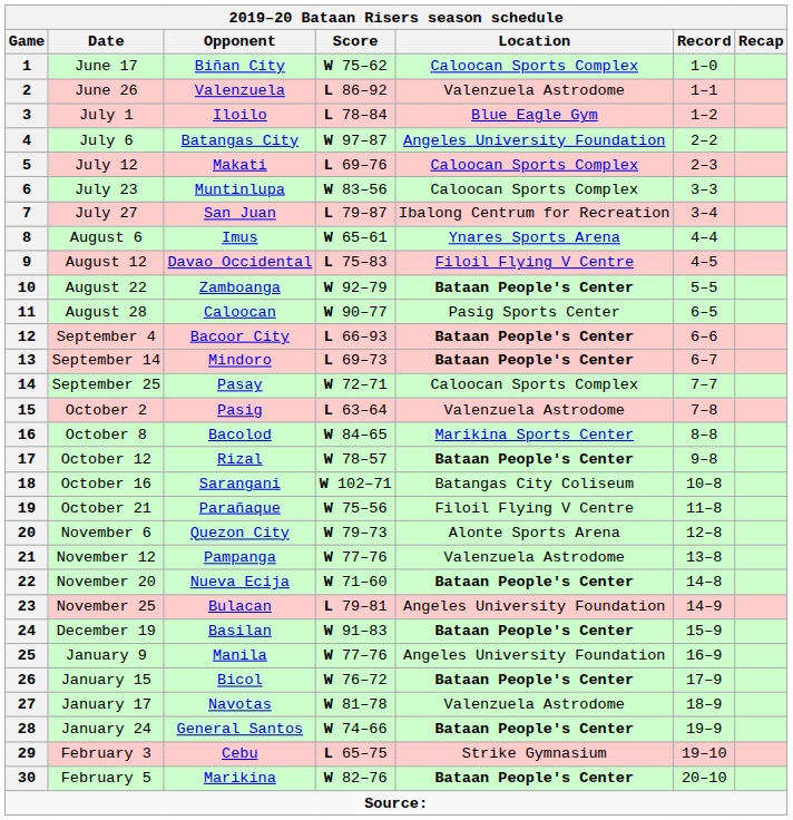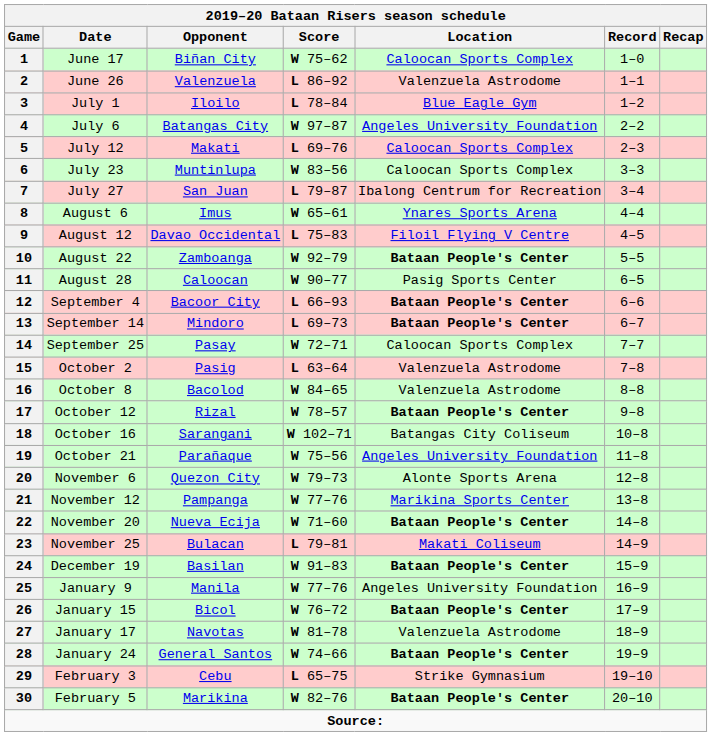16 | Location: Marikina Sports Center -> Valenzuela Astrodome
19 | Location: Filoil Flying V Centre -> Angeles University Foundation
21 | Location: Valenzuela Astrodome -> Marikina Sports Center
23 | Location: Angeles University Foundation -> Makati Coliseum
